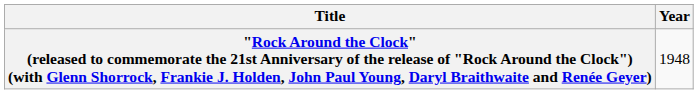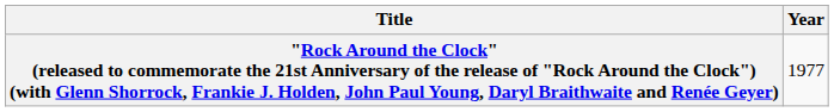row 2 | Year: 1948 -> 1977
